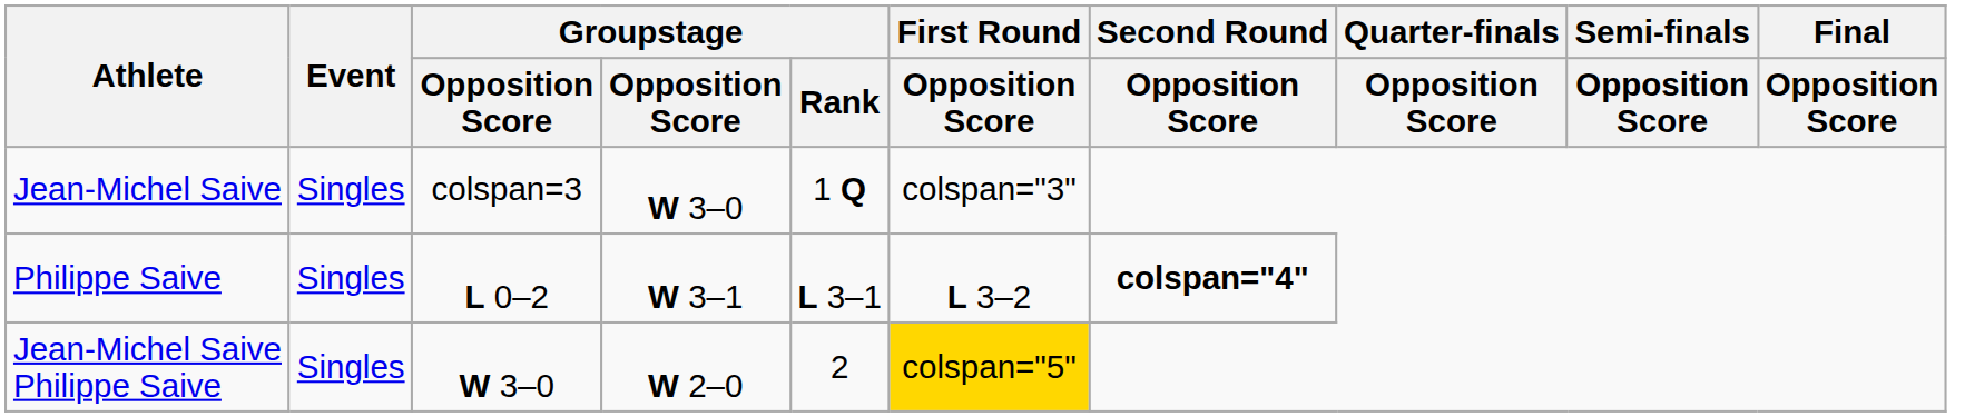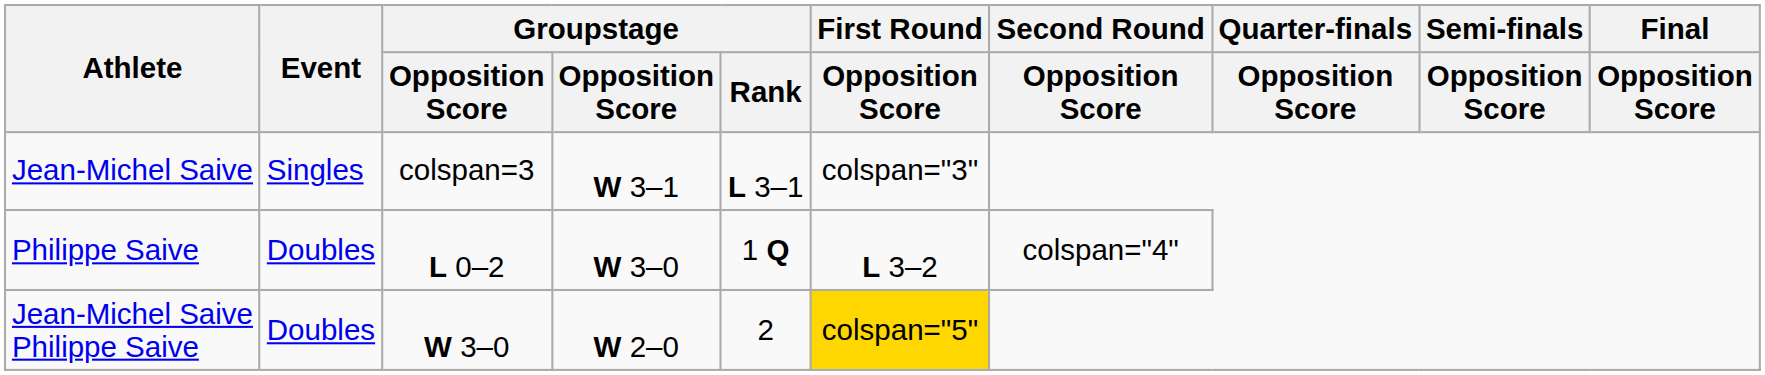Jean-Michel Saive | column 4: W 3–0 -> W 3–1
Jean-Michel Saive | Groupstage / Rank: 1 Q -> L 3–1
Philippe Saive | Event: Singles -> Doubles
Philippe Saive | column 4: W 3–1 -> W 3–0
Philippe Saive | Groupstage / Rank: L 3–1 -> 1 Q
Philippe Saive | Second Round / Opposition Score: bold -> normal
Jean-Michel Saive Philippe Saive | Event: Singles -> Doubles
